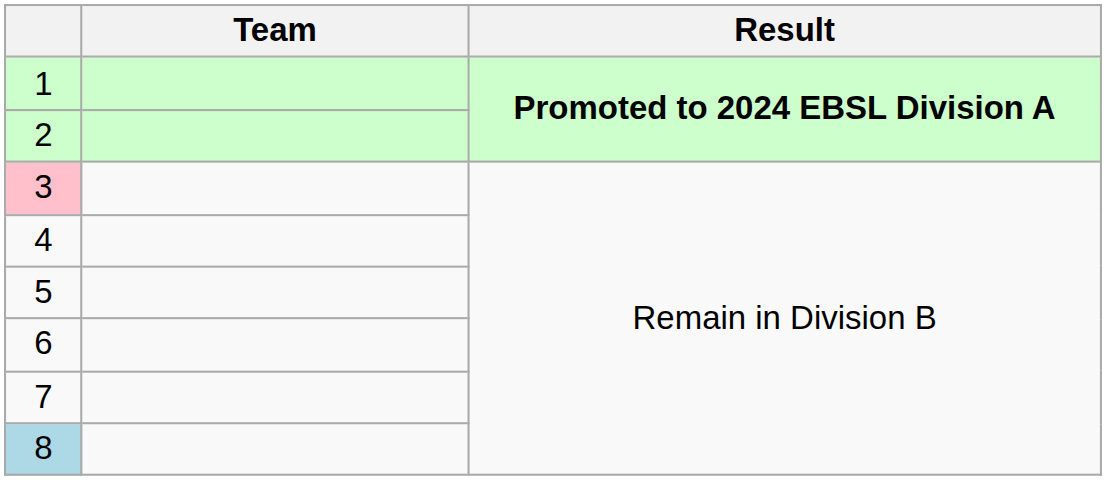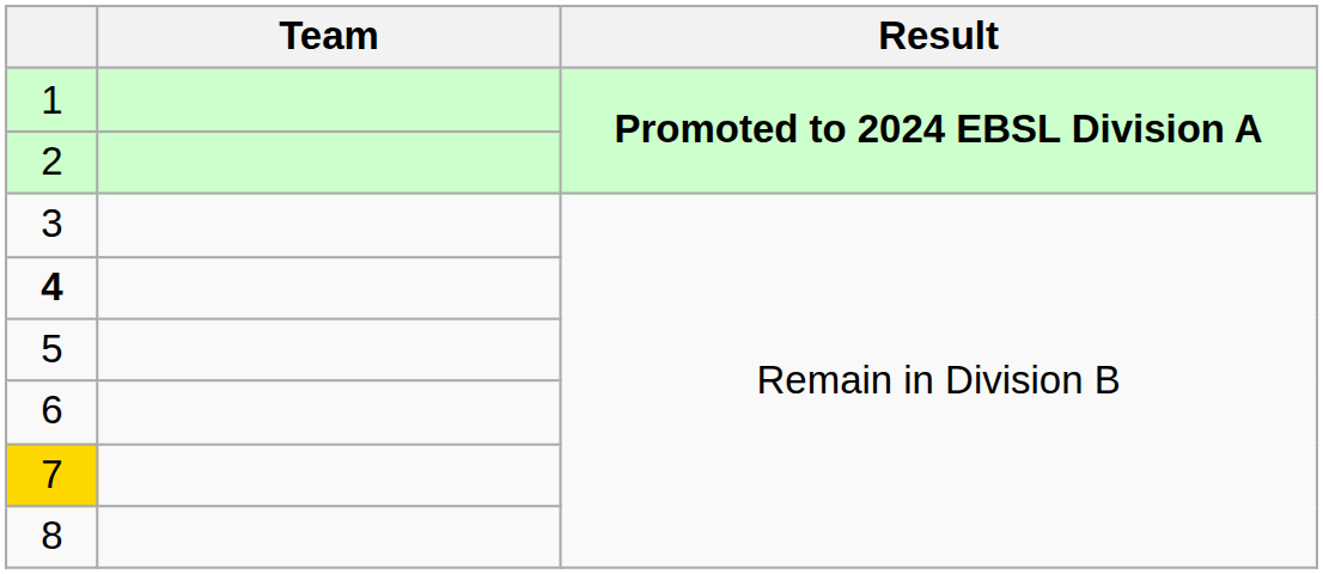3 | column 1: pink background -> no background
4 | column 1: normal -> bold
7 | column 1: no background -> gold background
8 | column 1: lightblue background -> no background
